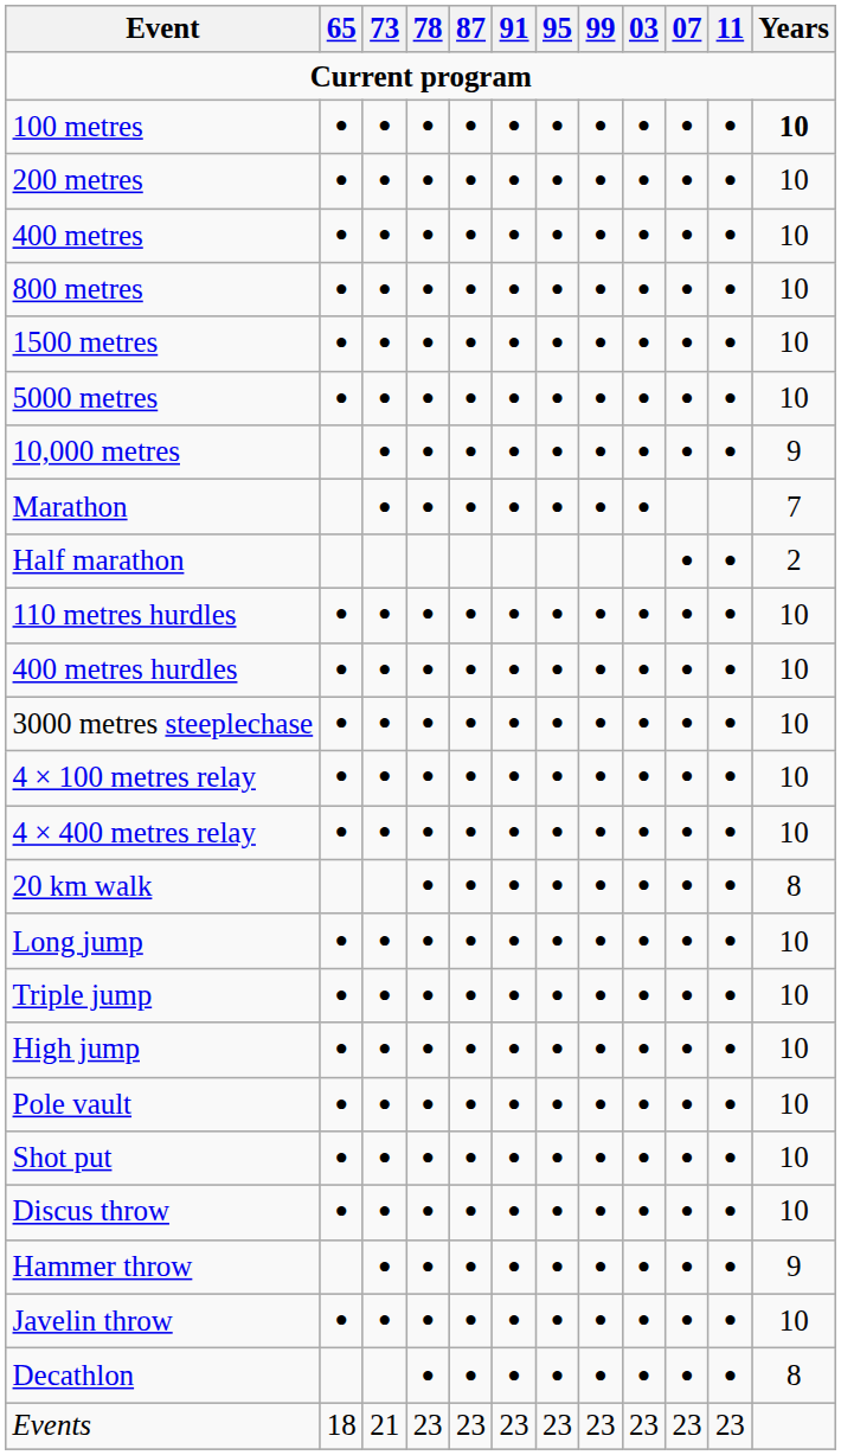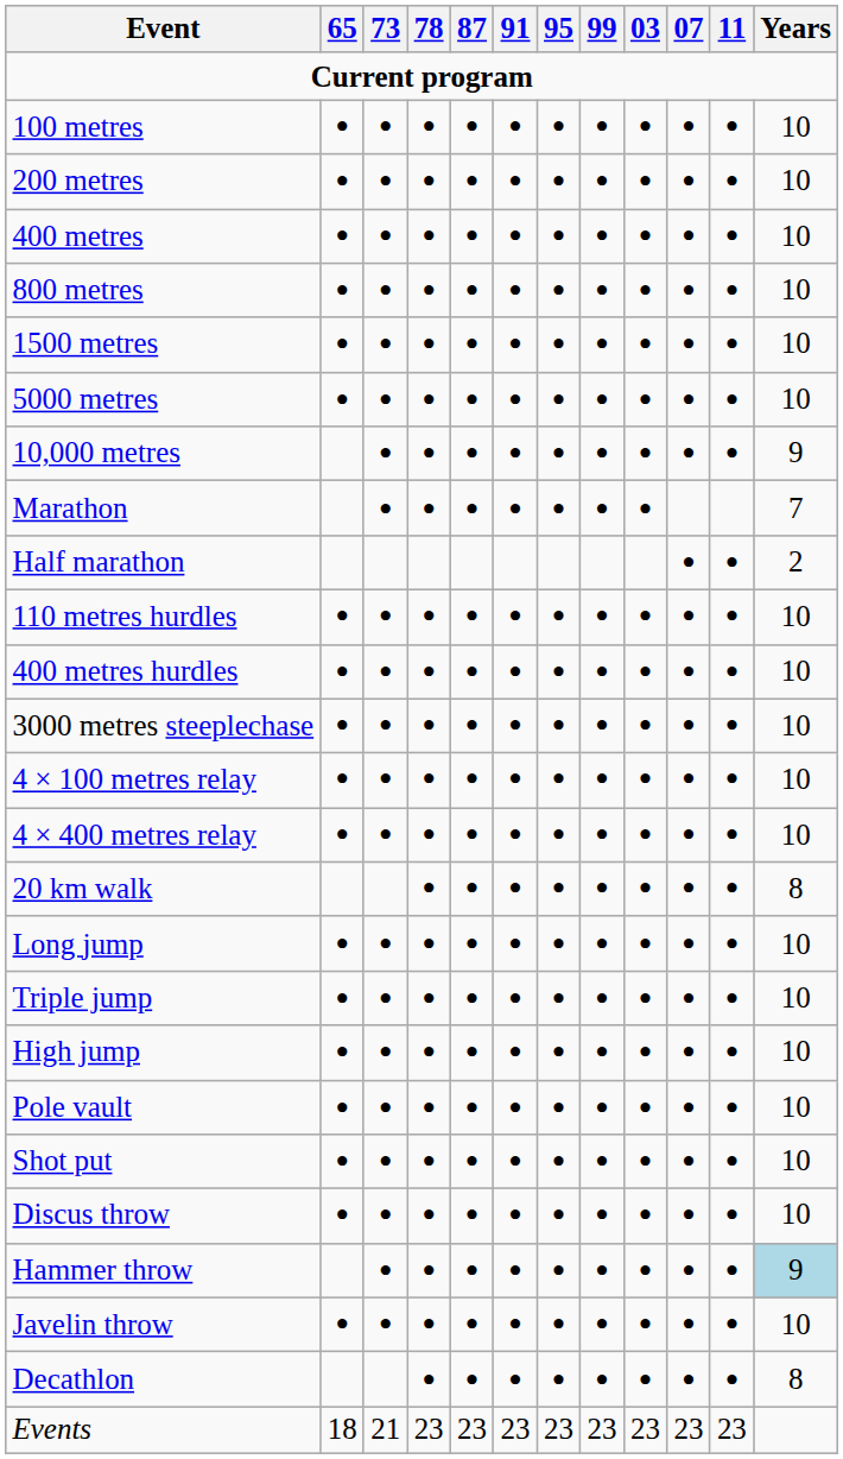100 metres | Years: bold -> normal
Hammer throw | Years: no background -> lightblue background
